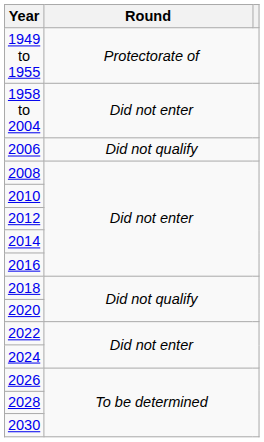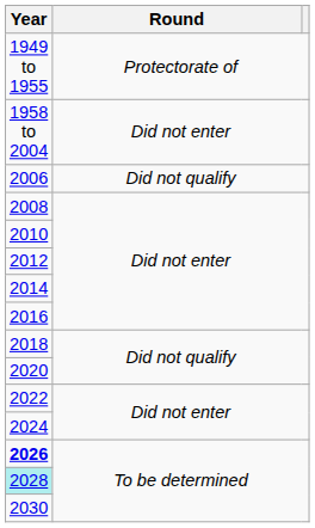2026 | Year: normal -> bold
2028 | Year: no background -> paleturquoise background
